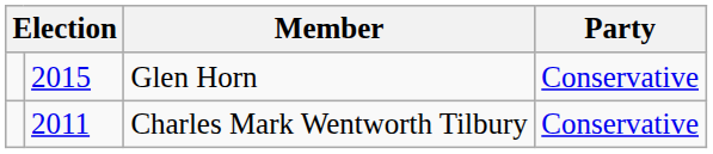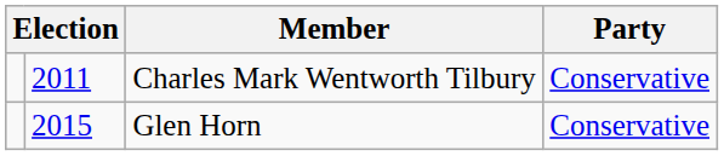rows swapped: Charles Mark Wentworth Tilbury <-> Glen Horn
